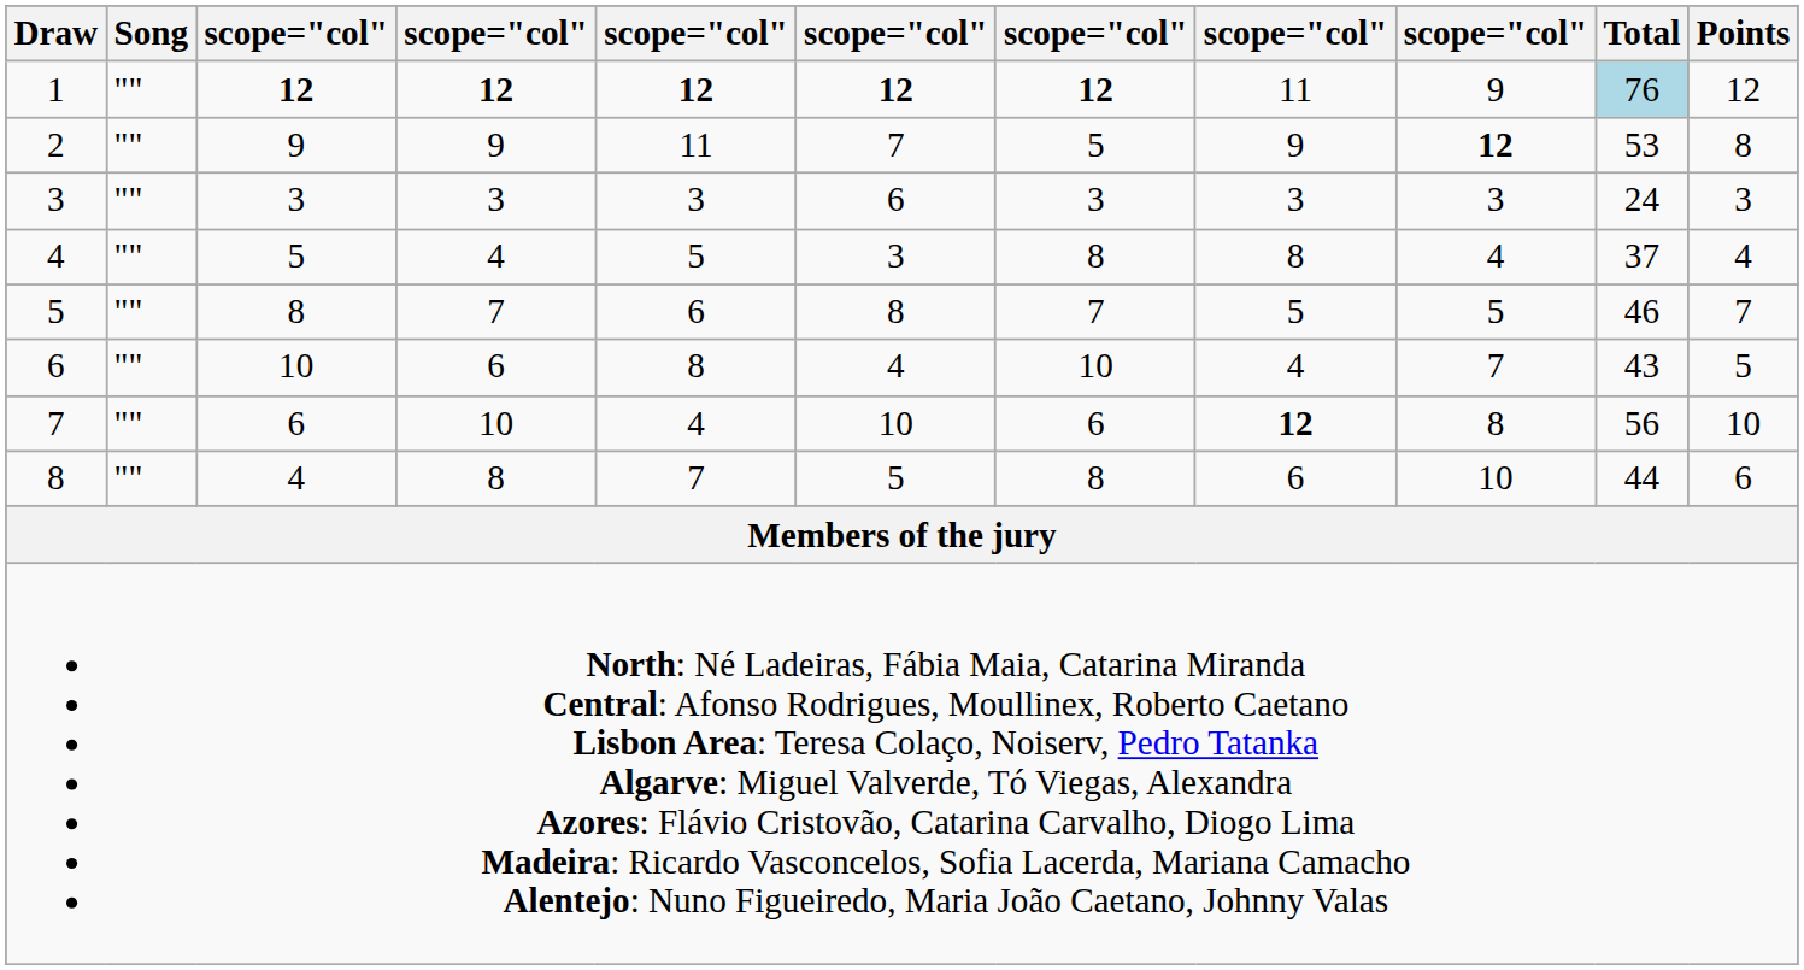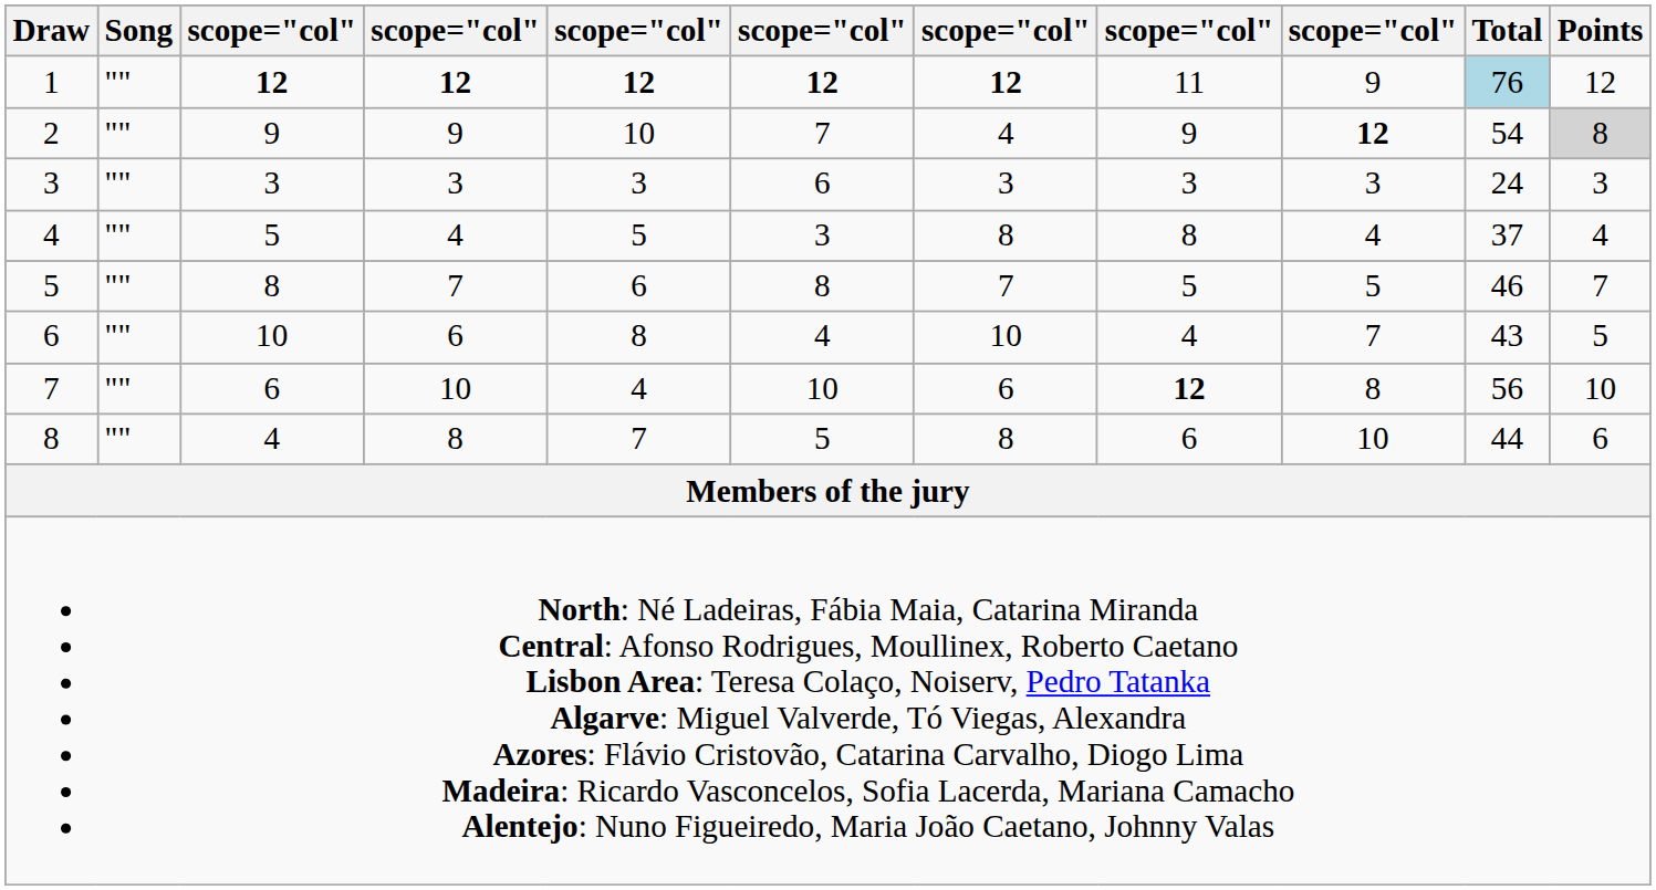2 | column 5: 11 -> 10
2 | column 7: 5 -> 4
2 | Total: 53 -> 54
2 | Points: no background -> lightgrey background
